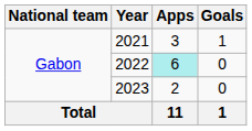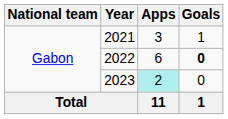2022 | Apps: paleturquoise background -> no background
2022 | Goals: normal -> bold
2023 | Apps: no background -> paleturquoise background
